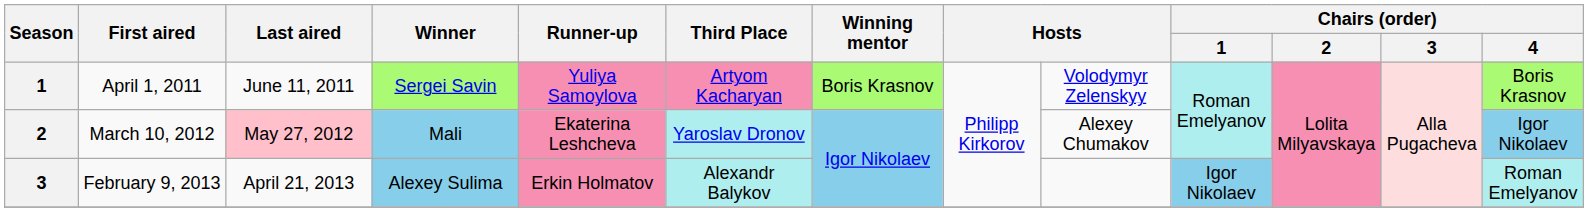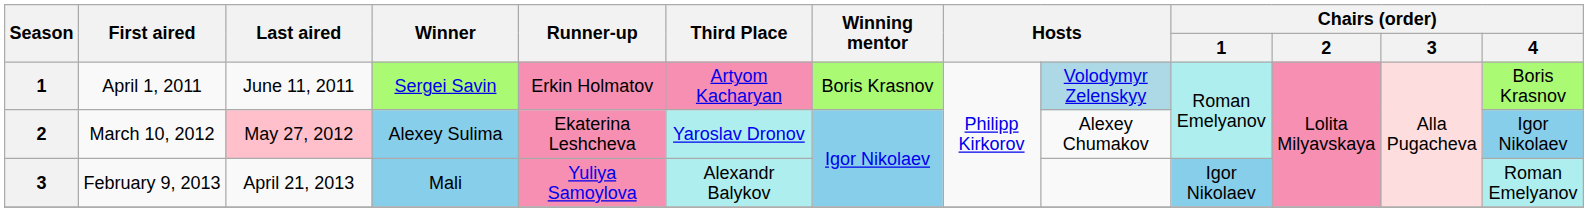April 1, 2011 | Runner-up: Yuliya Samoylova -> Erkin Holmatov
April 1, 2011 | column 9: no background -> lightblue background
March 10, 2012 | Winner: Mali -> Alexey Sulima
February 9, 2013 | Winner: Alexey Sulima -> Mali
February 9, 2013 | Runner-up: Erkin Holmatov -> Yuliya Samoylova
